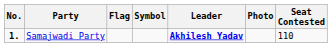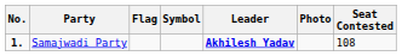Samajwadi Party | Seat Contested: 110 -> 108
